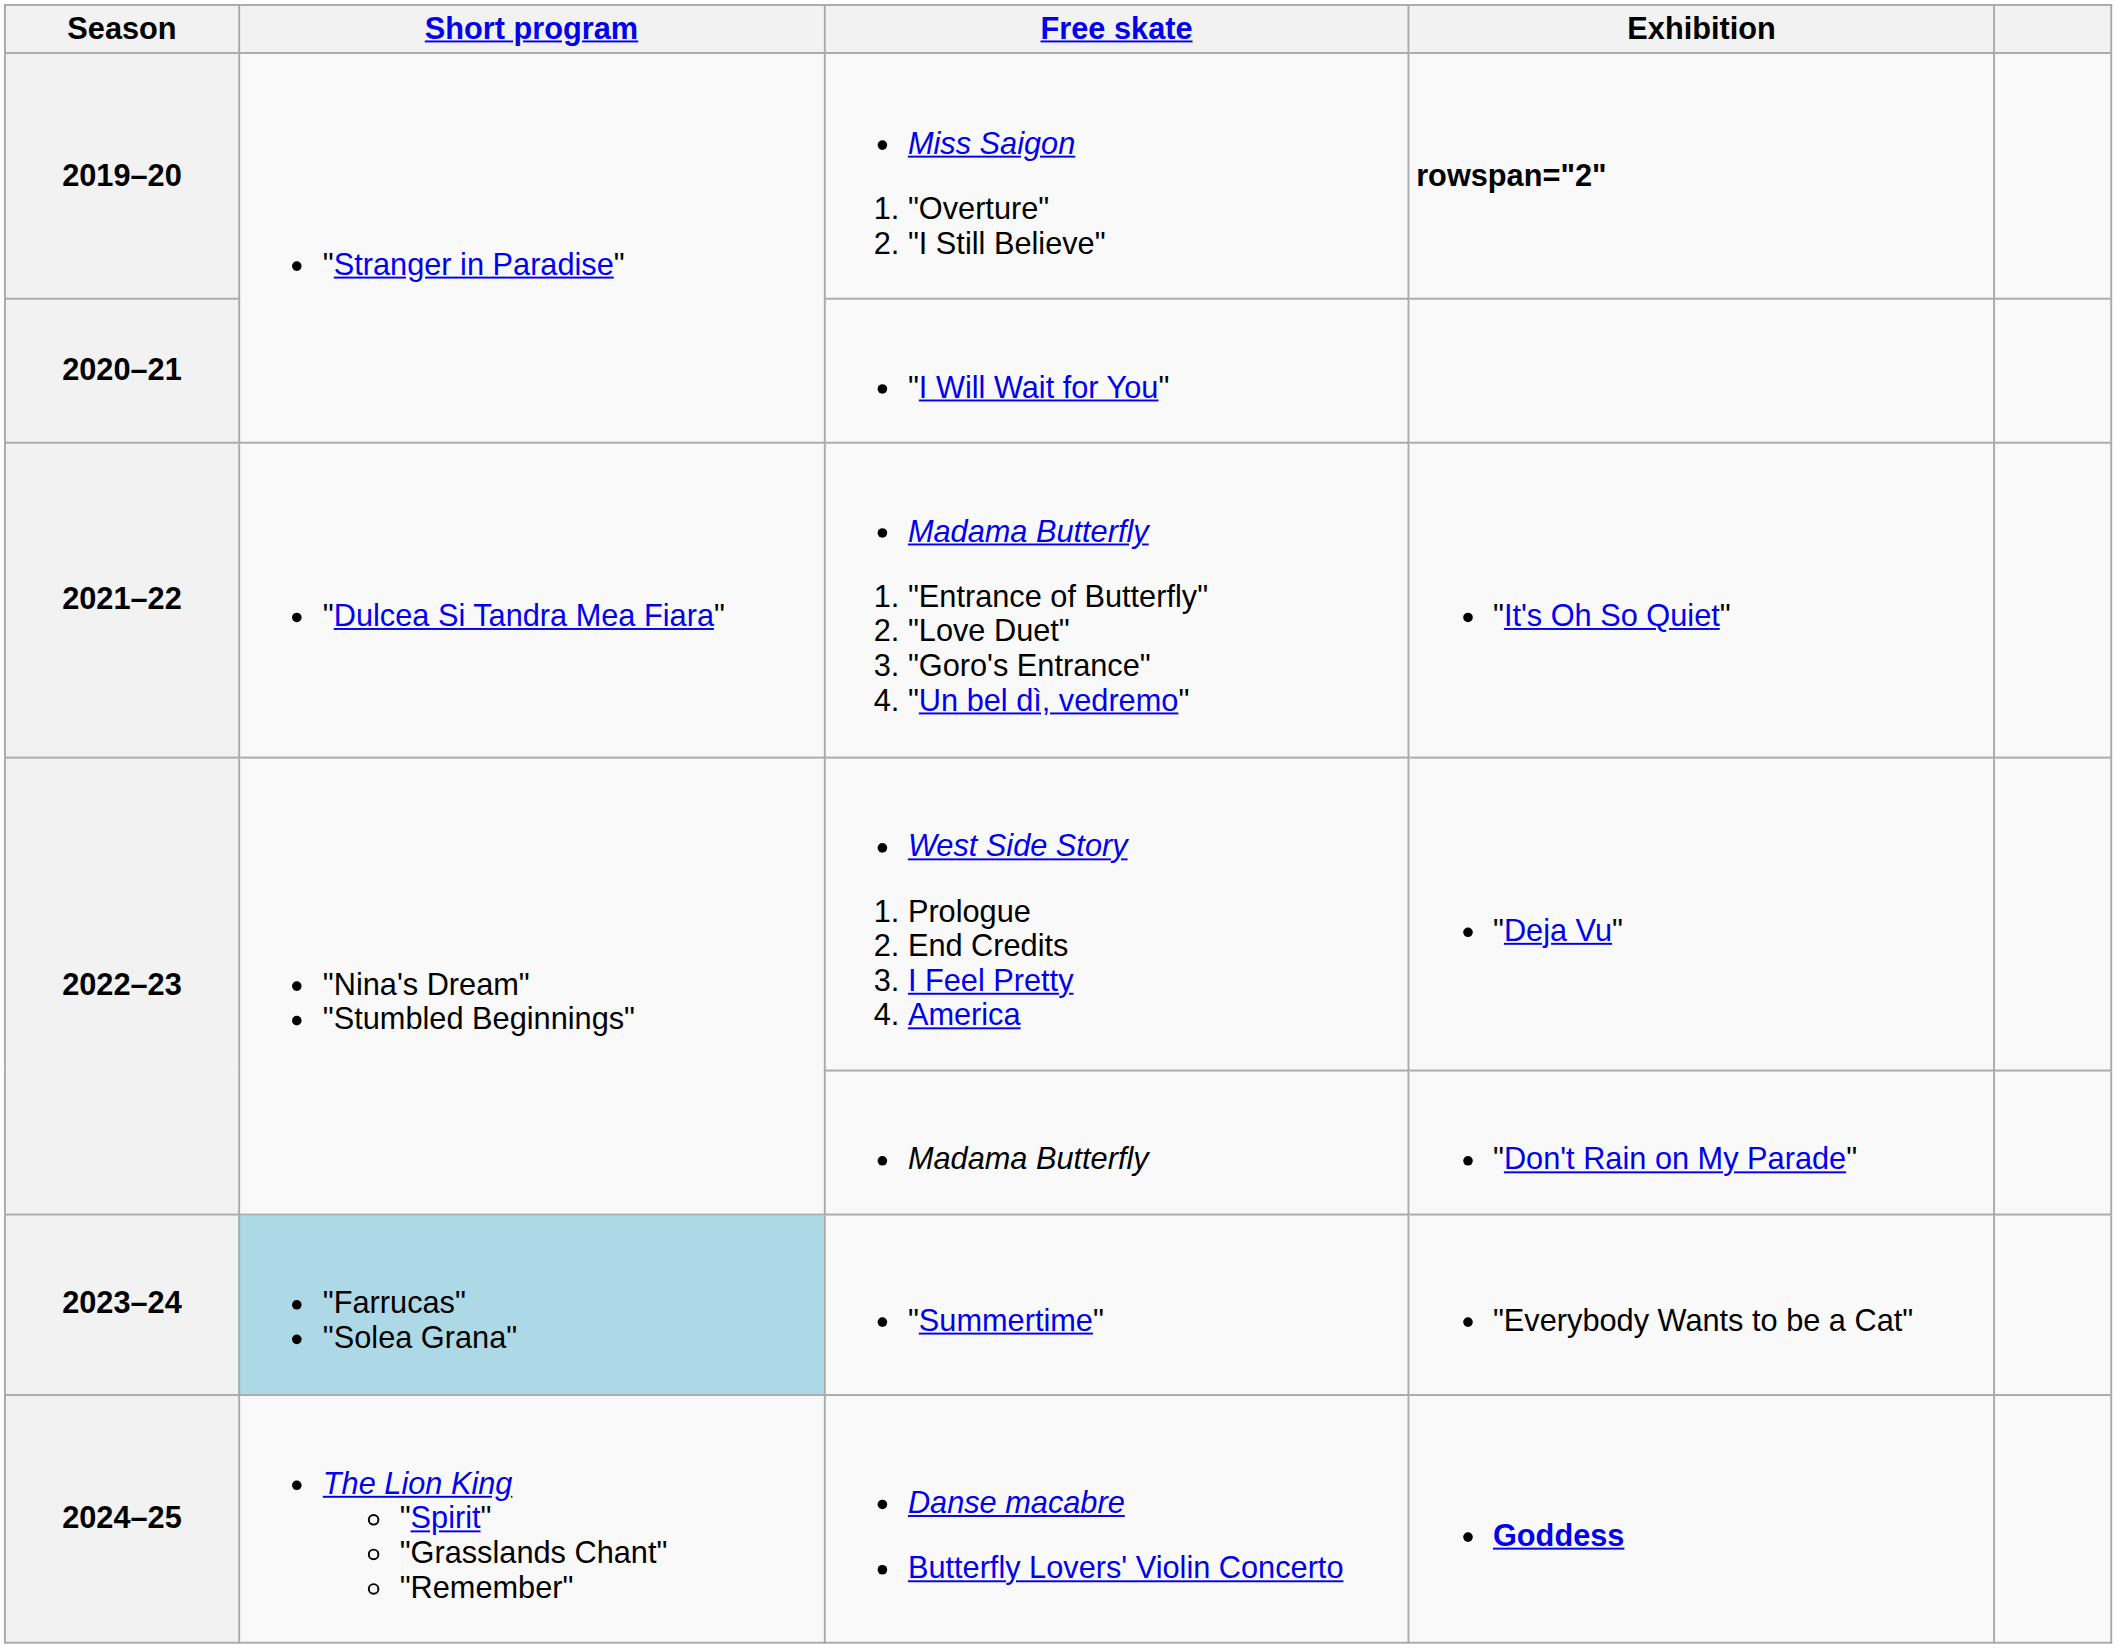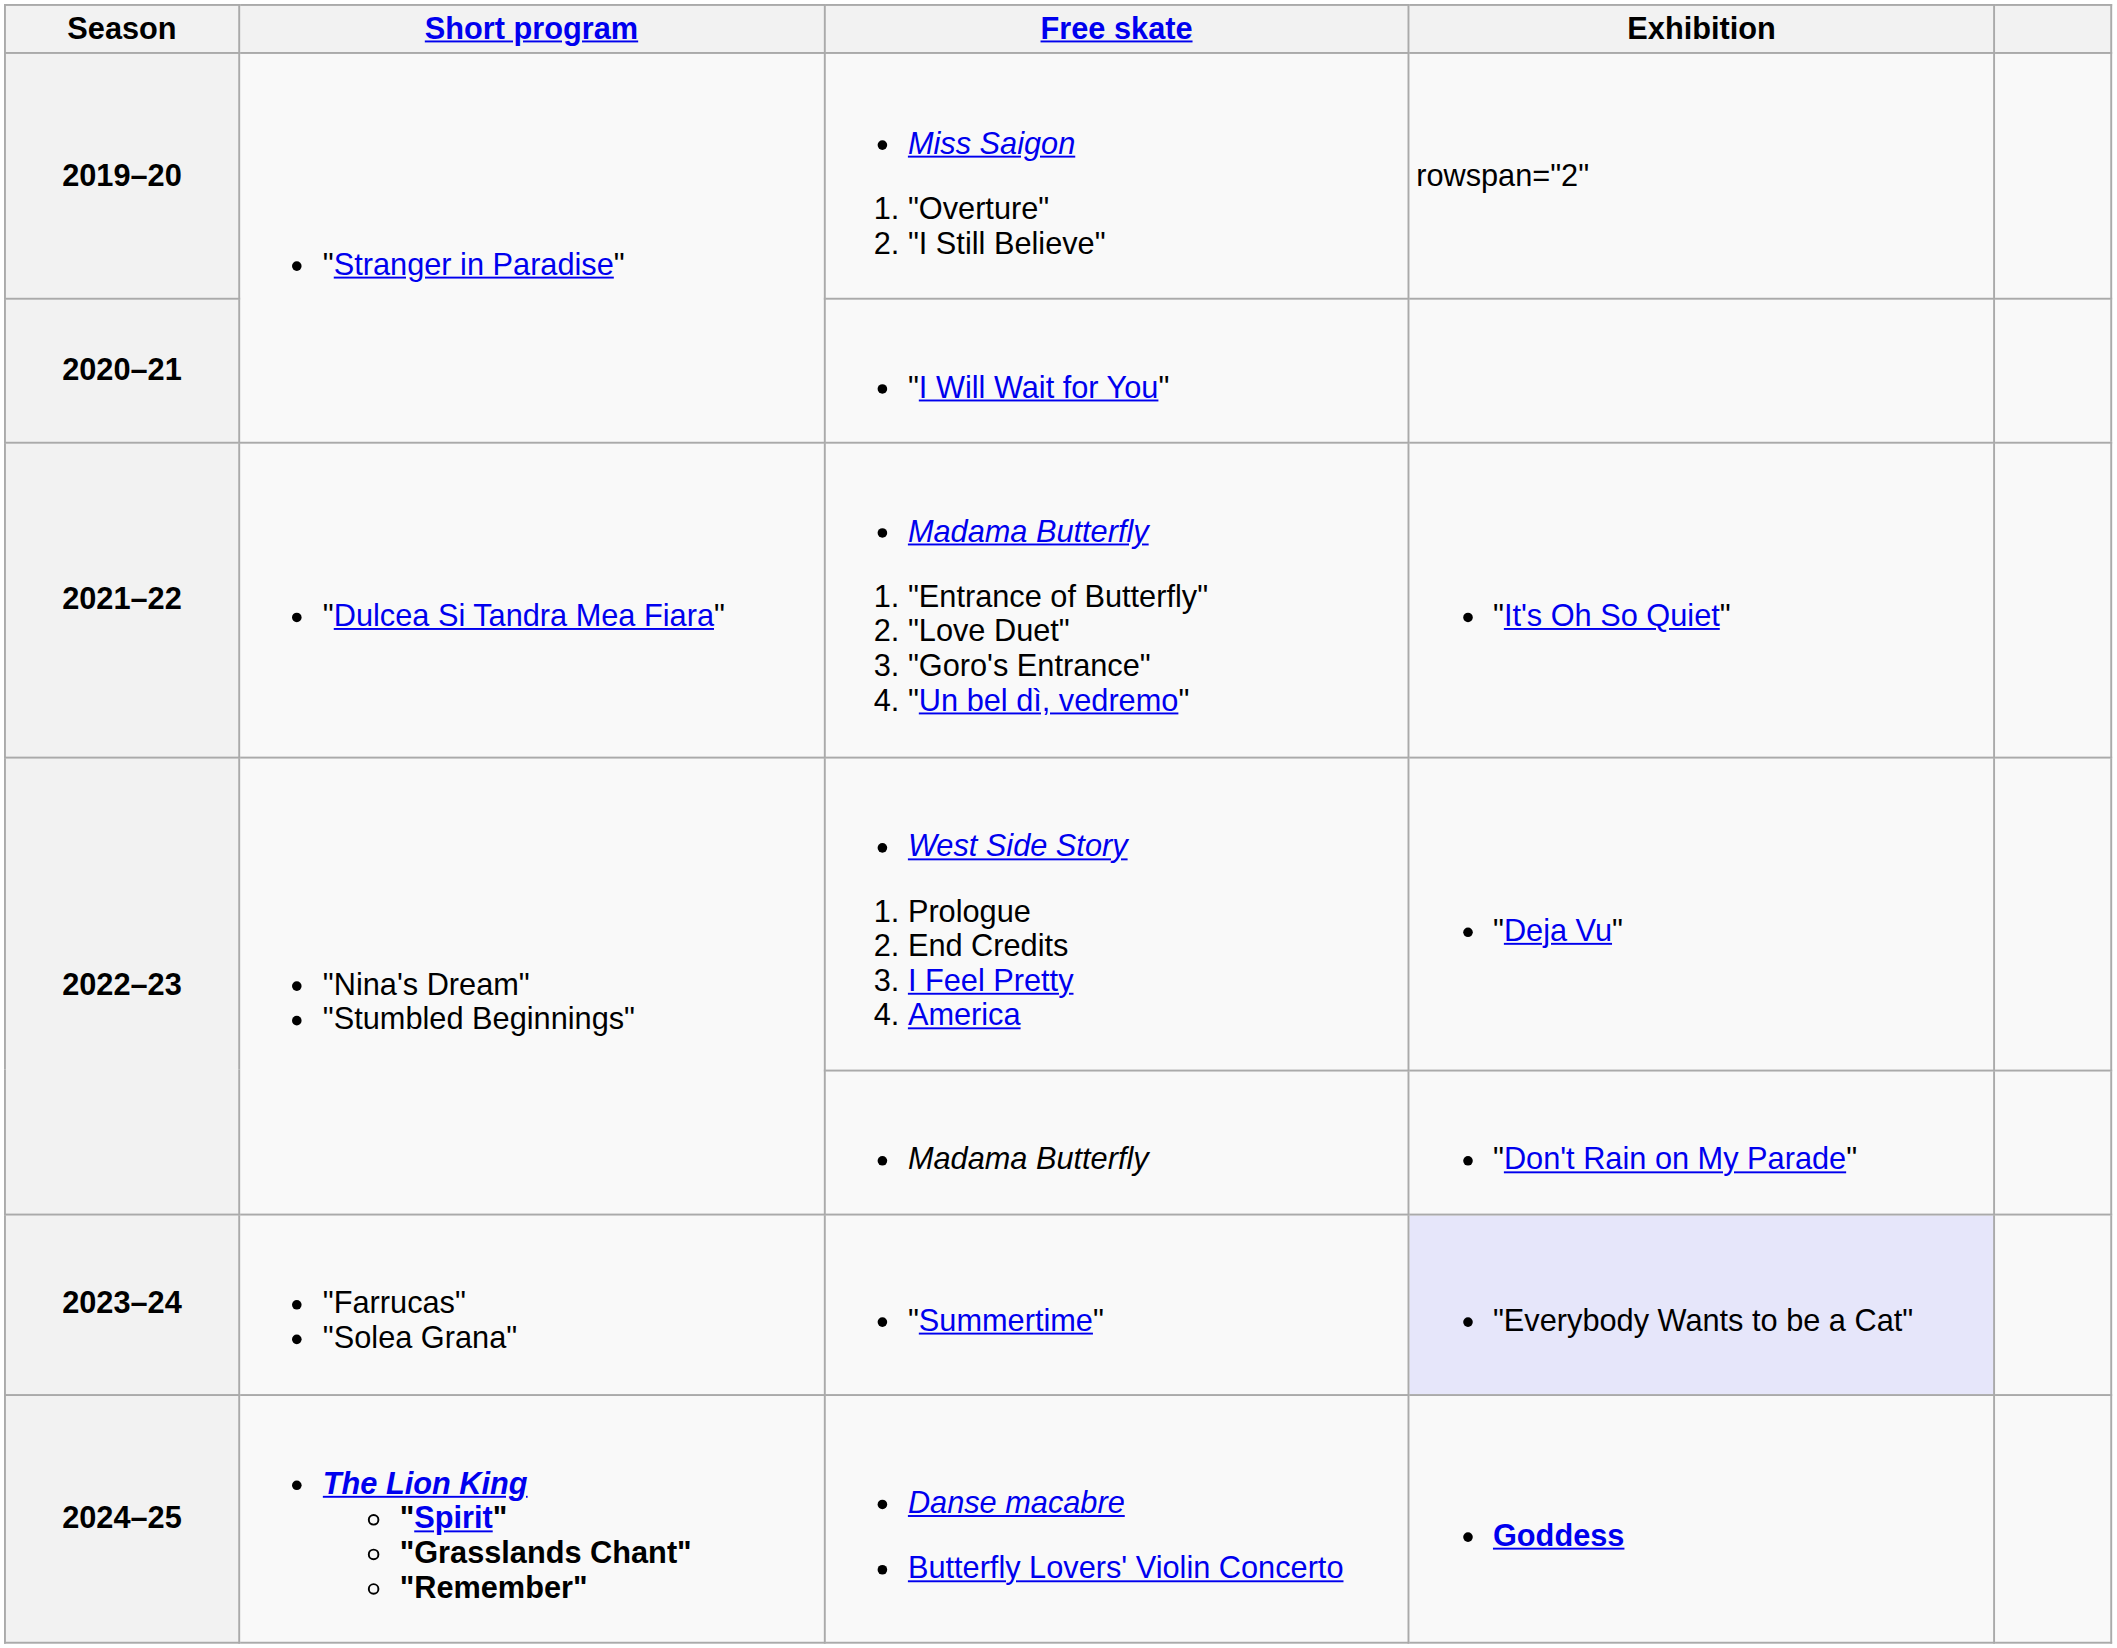Miss Saigon "Overture" "I Still Believe" | Exhibition: bold -> normal
"Summertime" | Short program: lightblue background -> no background
"Summertime" | Exhibition: no background -> lavender background
Danse macabre Butterfly Lovers' Violin Concerto | Short program: normal -> bold
